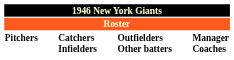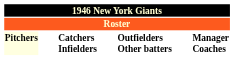Pitchers | column 1: no background -> lightyellow background
